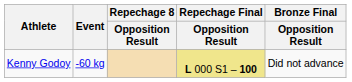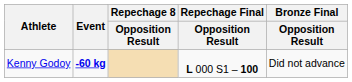Kenny Godoy | Event: normal -> bold
Kenny Godoy | Repechage Final / Opposition Result: khaki background -> no background
